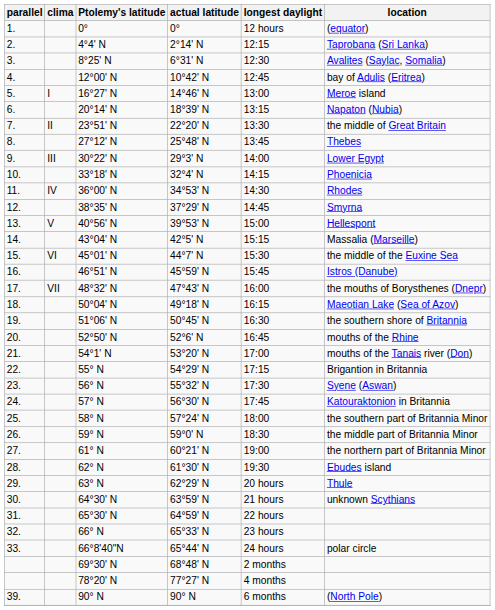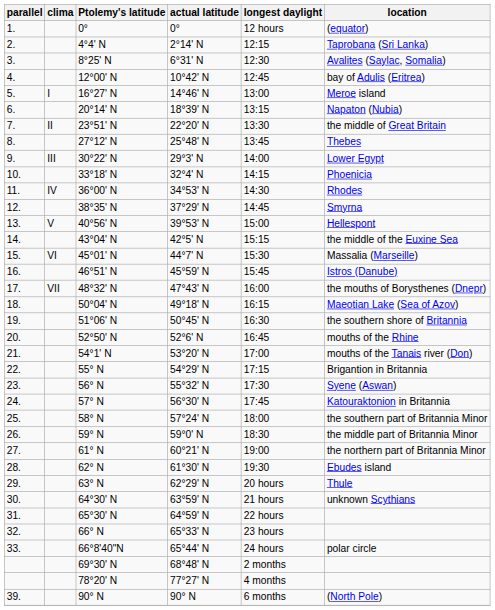43°04' N | location: Massalia (Marseille) -> the middle of the Euxine Sea
45°01' N | location: the middle of the Euxine Sea -> Massalia (Marseille)
